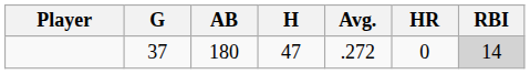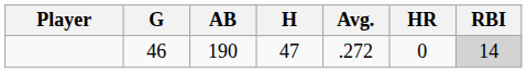row 2 | G: 37 -> 46
row 2 | AB: 180 -> 190
